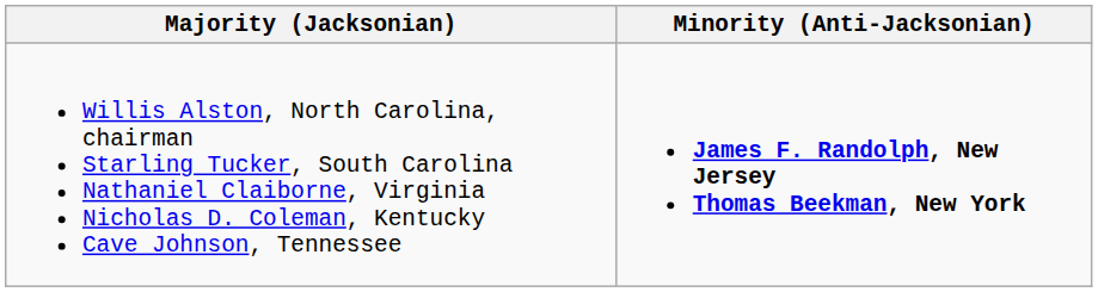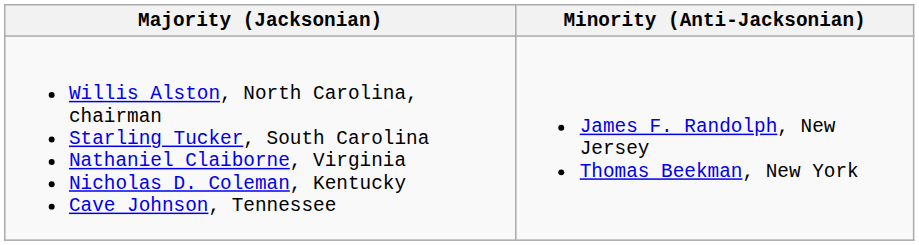row 2 | Minority (Anti-Jacksonian): bold -> normal
